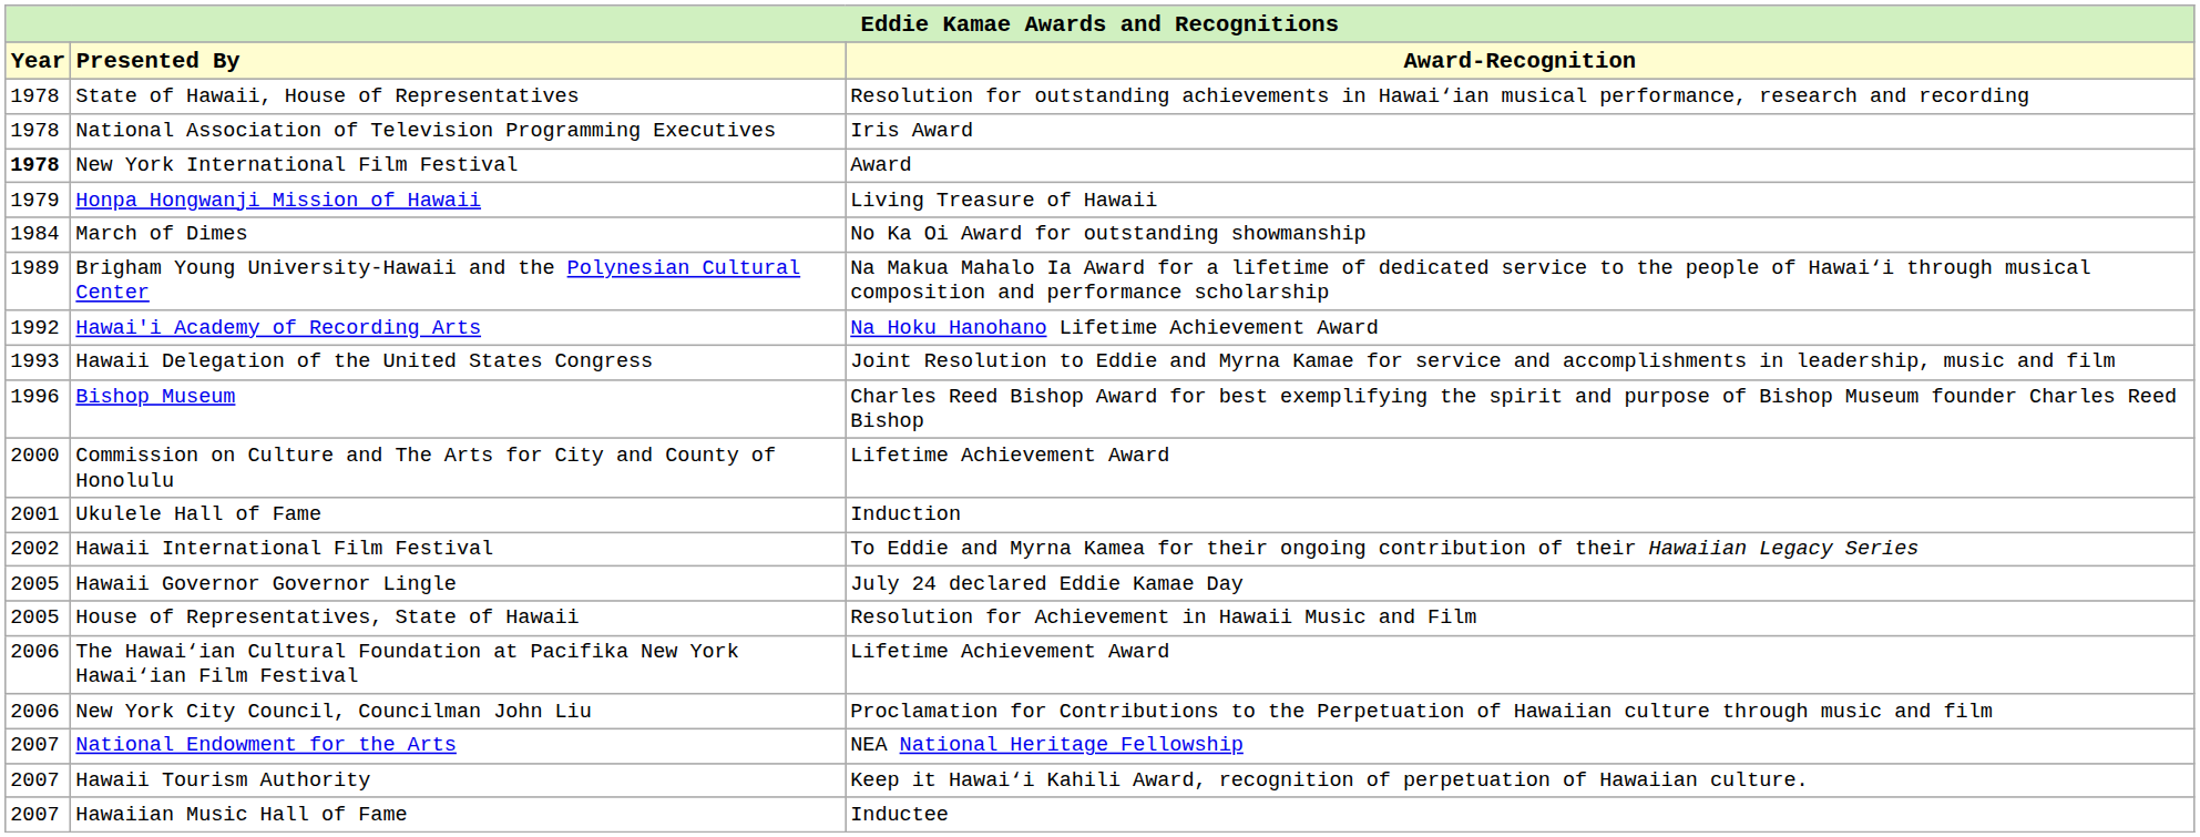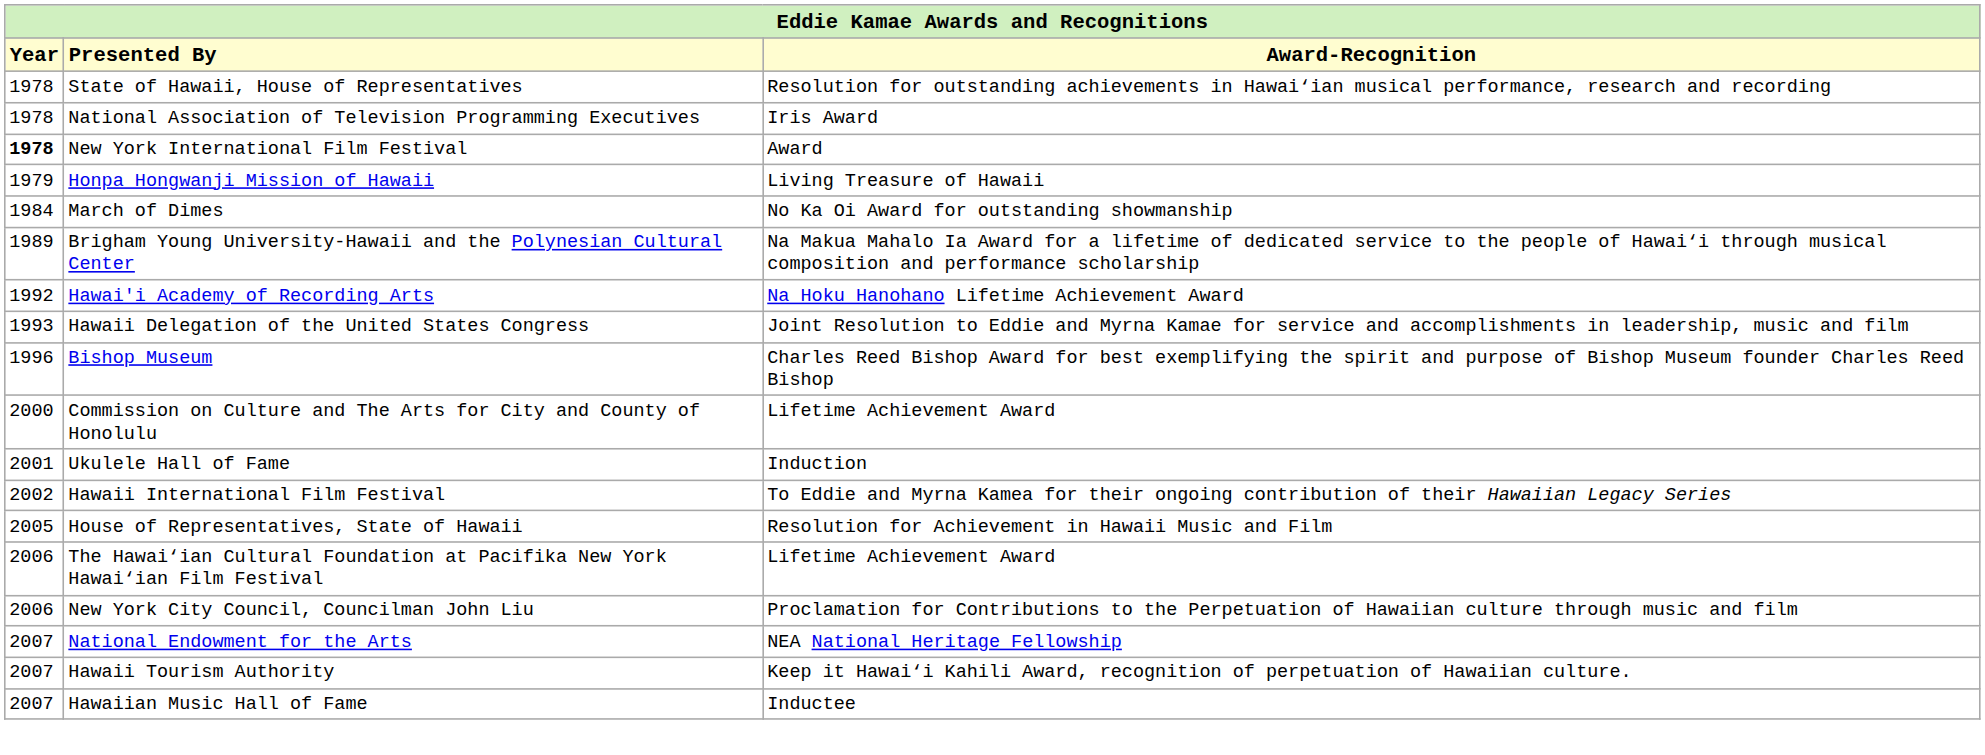- row: 2005 | Hawaii Governor Governor Lingle | July 24 declared Eddie Kamae Day
